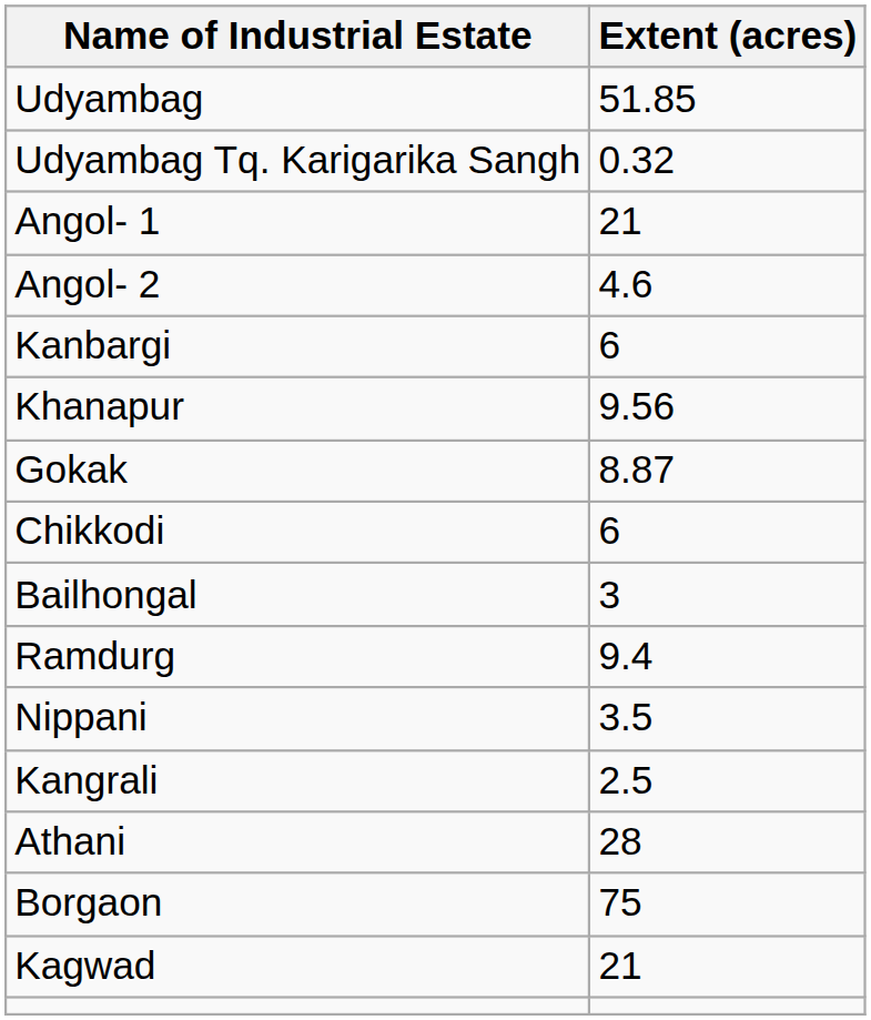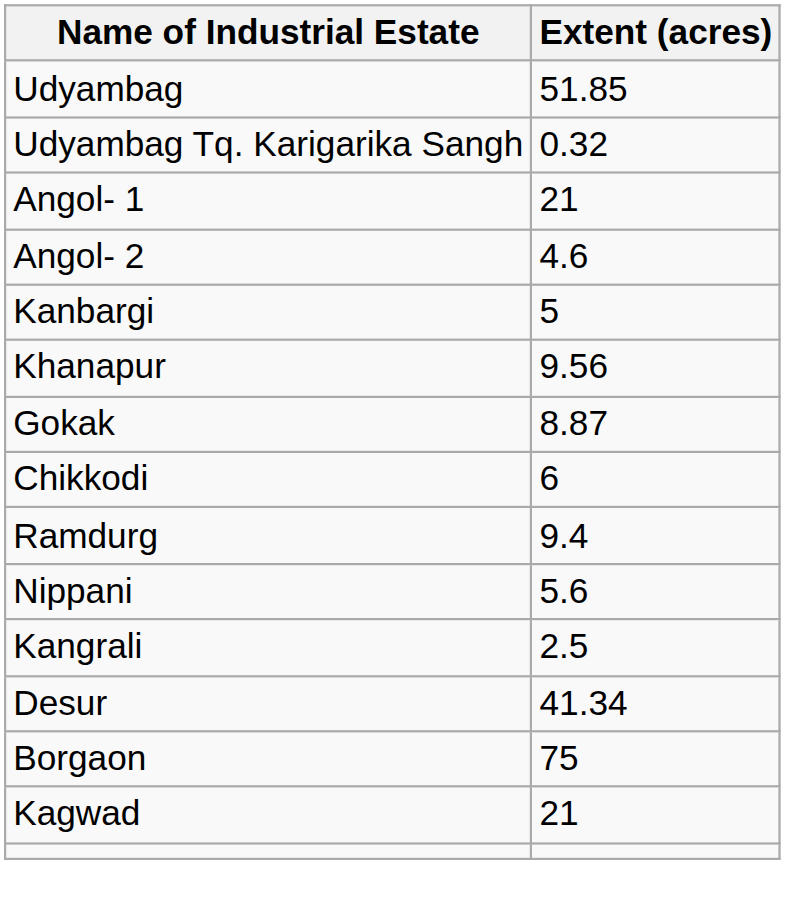Kanbargi | Extent (acres): 6 -> 5
- row: Bailhongal | 3
Nippani | Extent (acres): 3.5 -> 5.6
+ row: Desur | 41.34
- row: Athani | 28
